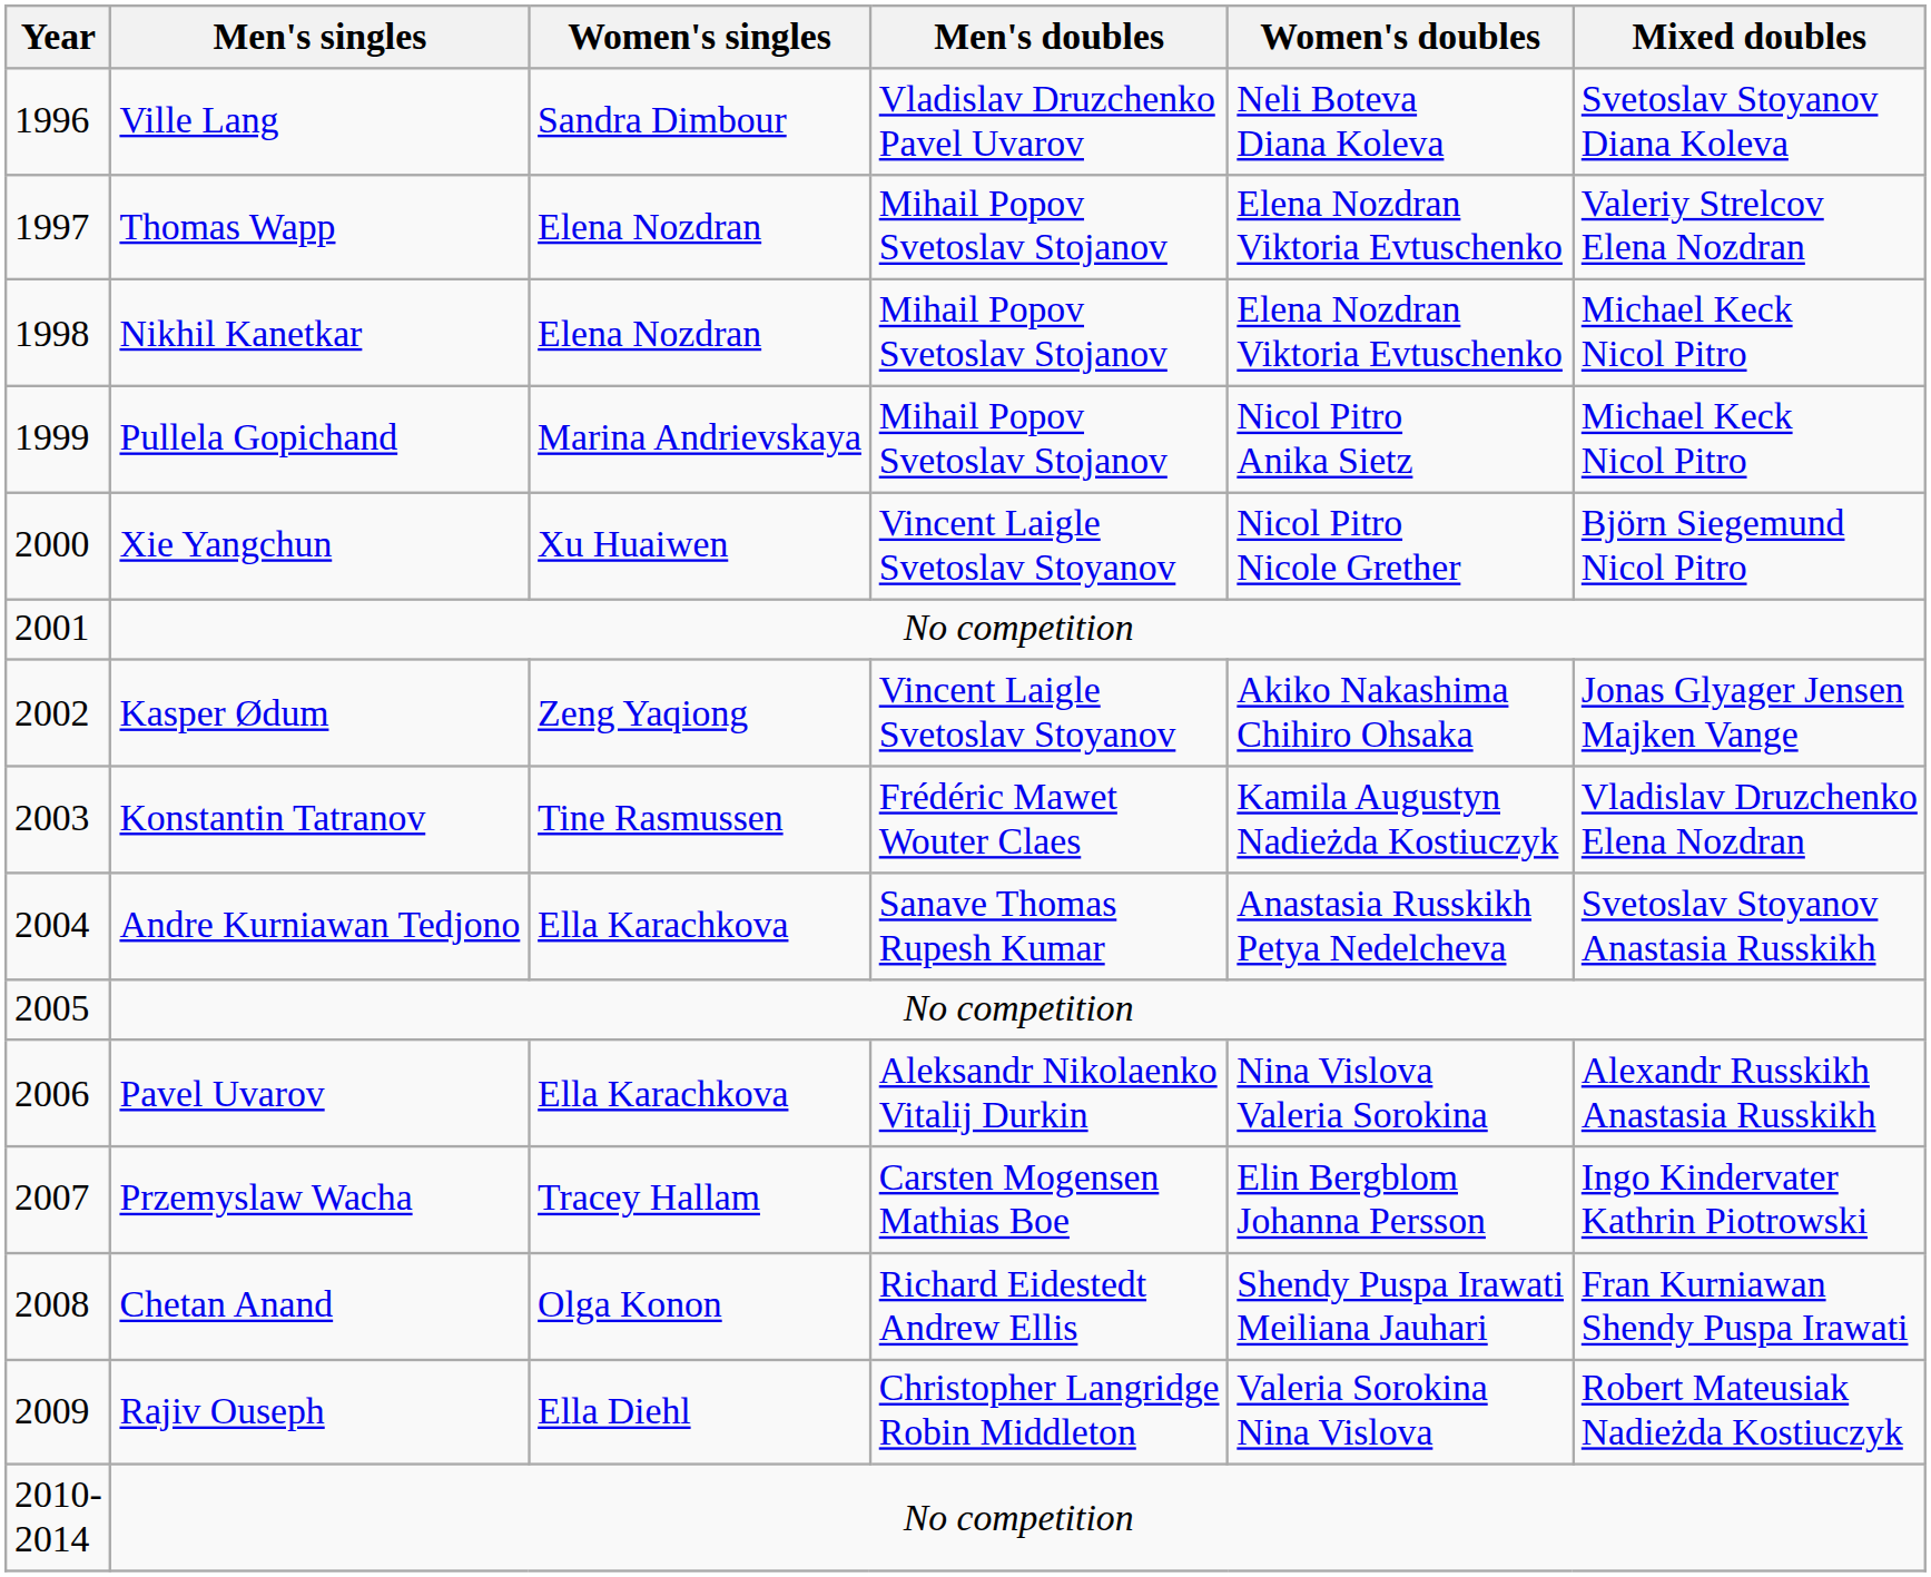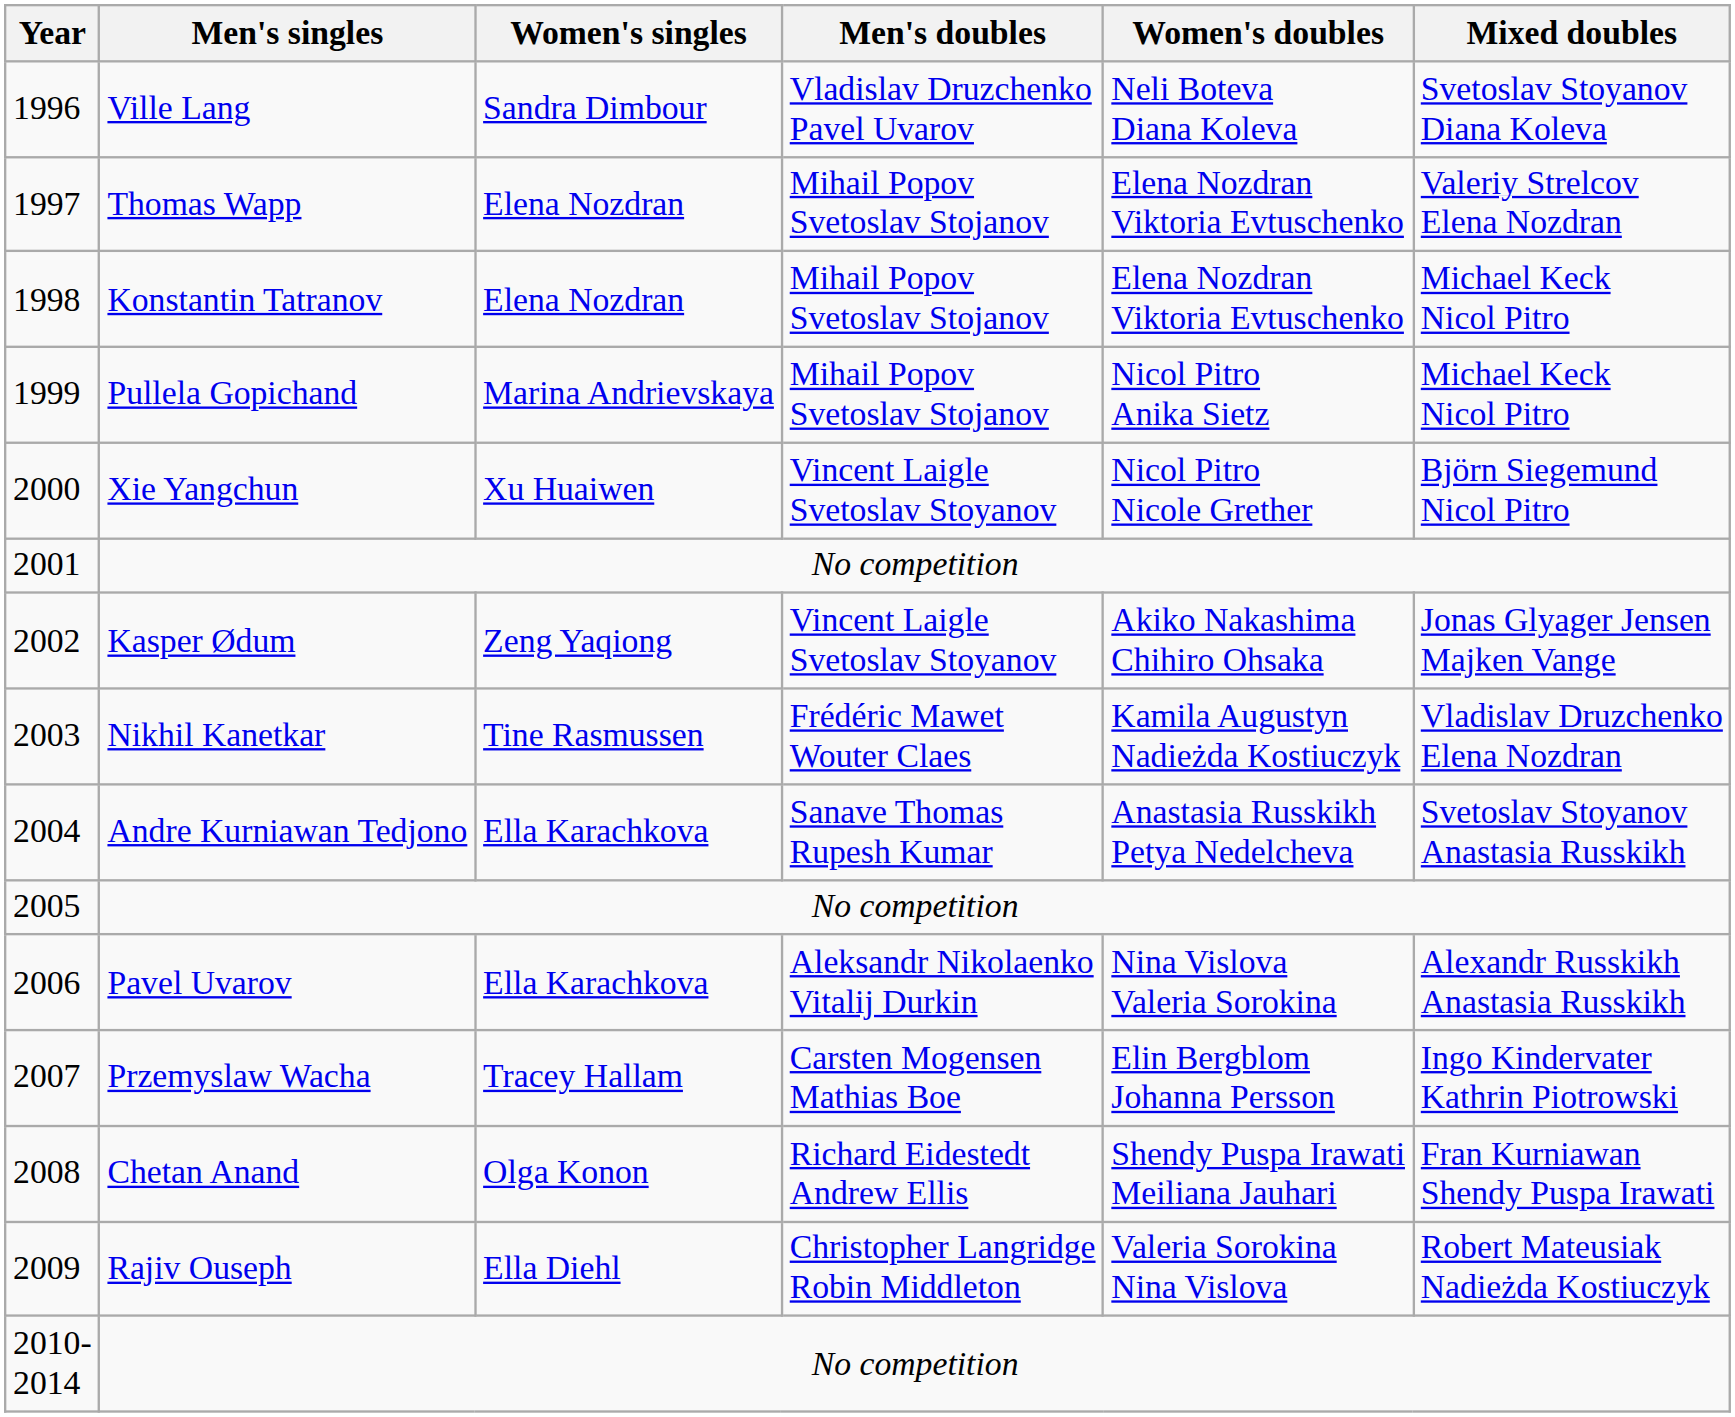1998 | Men's singles: Nikhil Kanetkar -> Konstantin Tatranov
2003 | Men's singles: Konstantin Tatranov -> Nikhil Kanetkar
